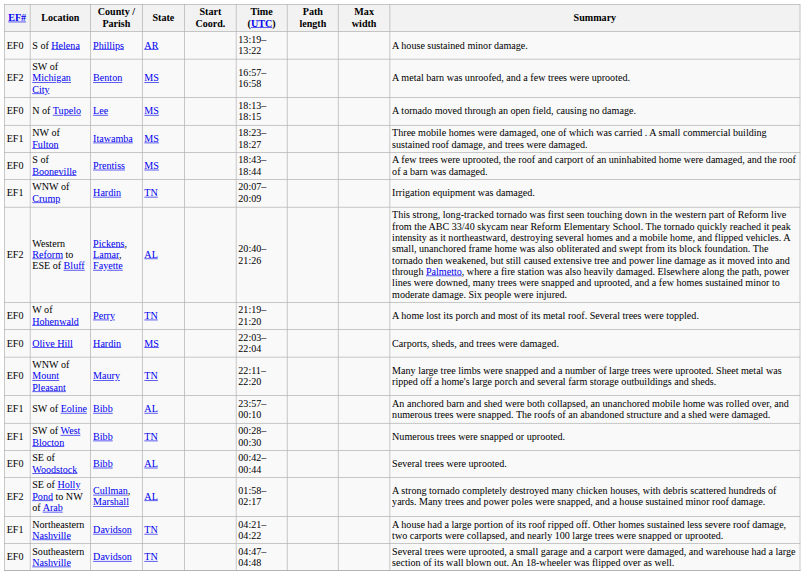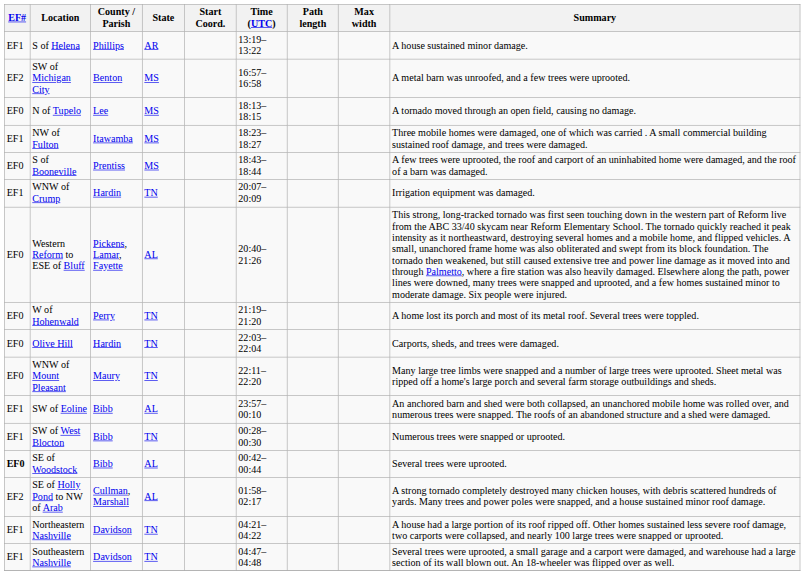S of Helena | EF#: EF0 -> EF1
Western Reform to ESE of Bluff | EF#: EF2 -> EF0
Olive Hill | State: MS -> TN
SE of Woodstock | EF#: normal -> bold
Southeastern Nashville | EF#: EF0 -> EF1
